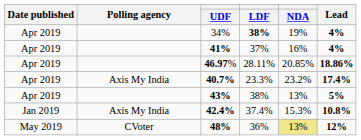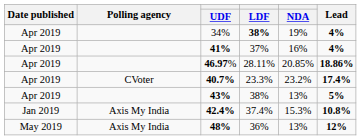40.7% | Polling agency: Axis My India -> CVoter
48% | Polling agency: CVoter -> Axis My India
48% | NDA: khaki background -> no background
